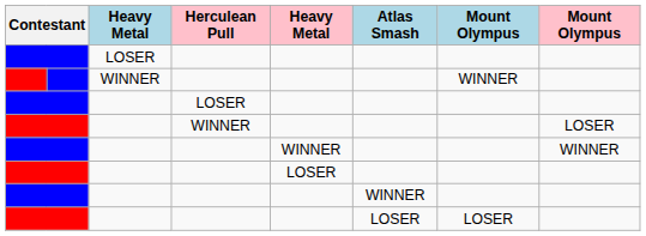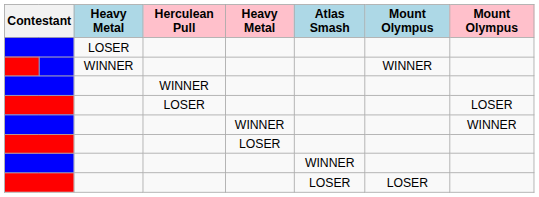row 4 | Herculean Pull: LOSER -> WINNER
row 5 | Herculean Pull: WINNER -> LOSER
